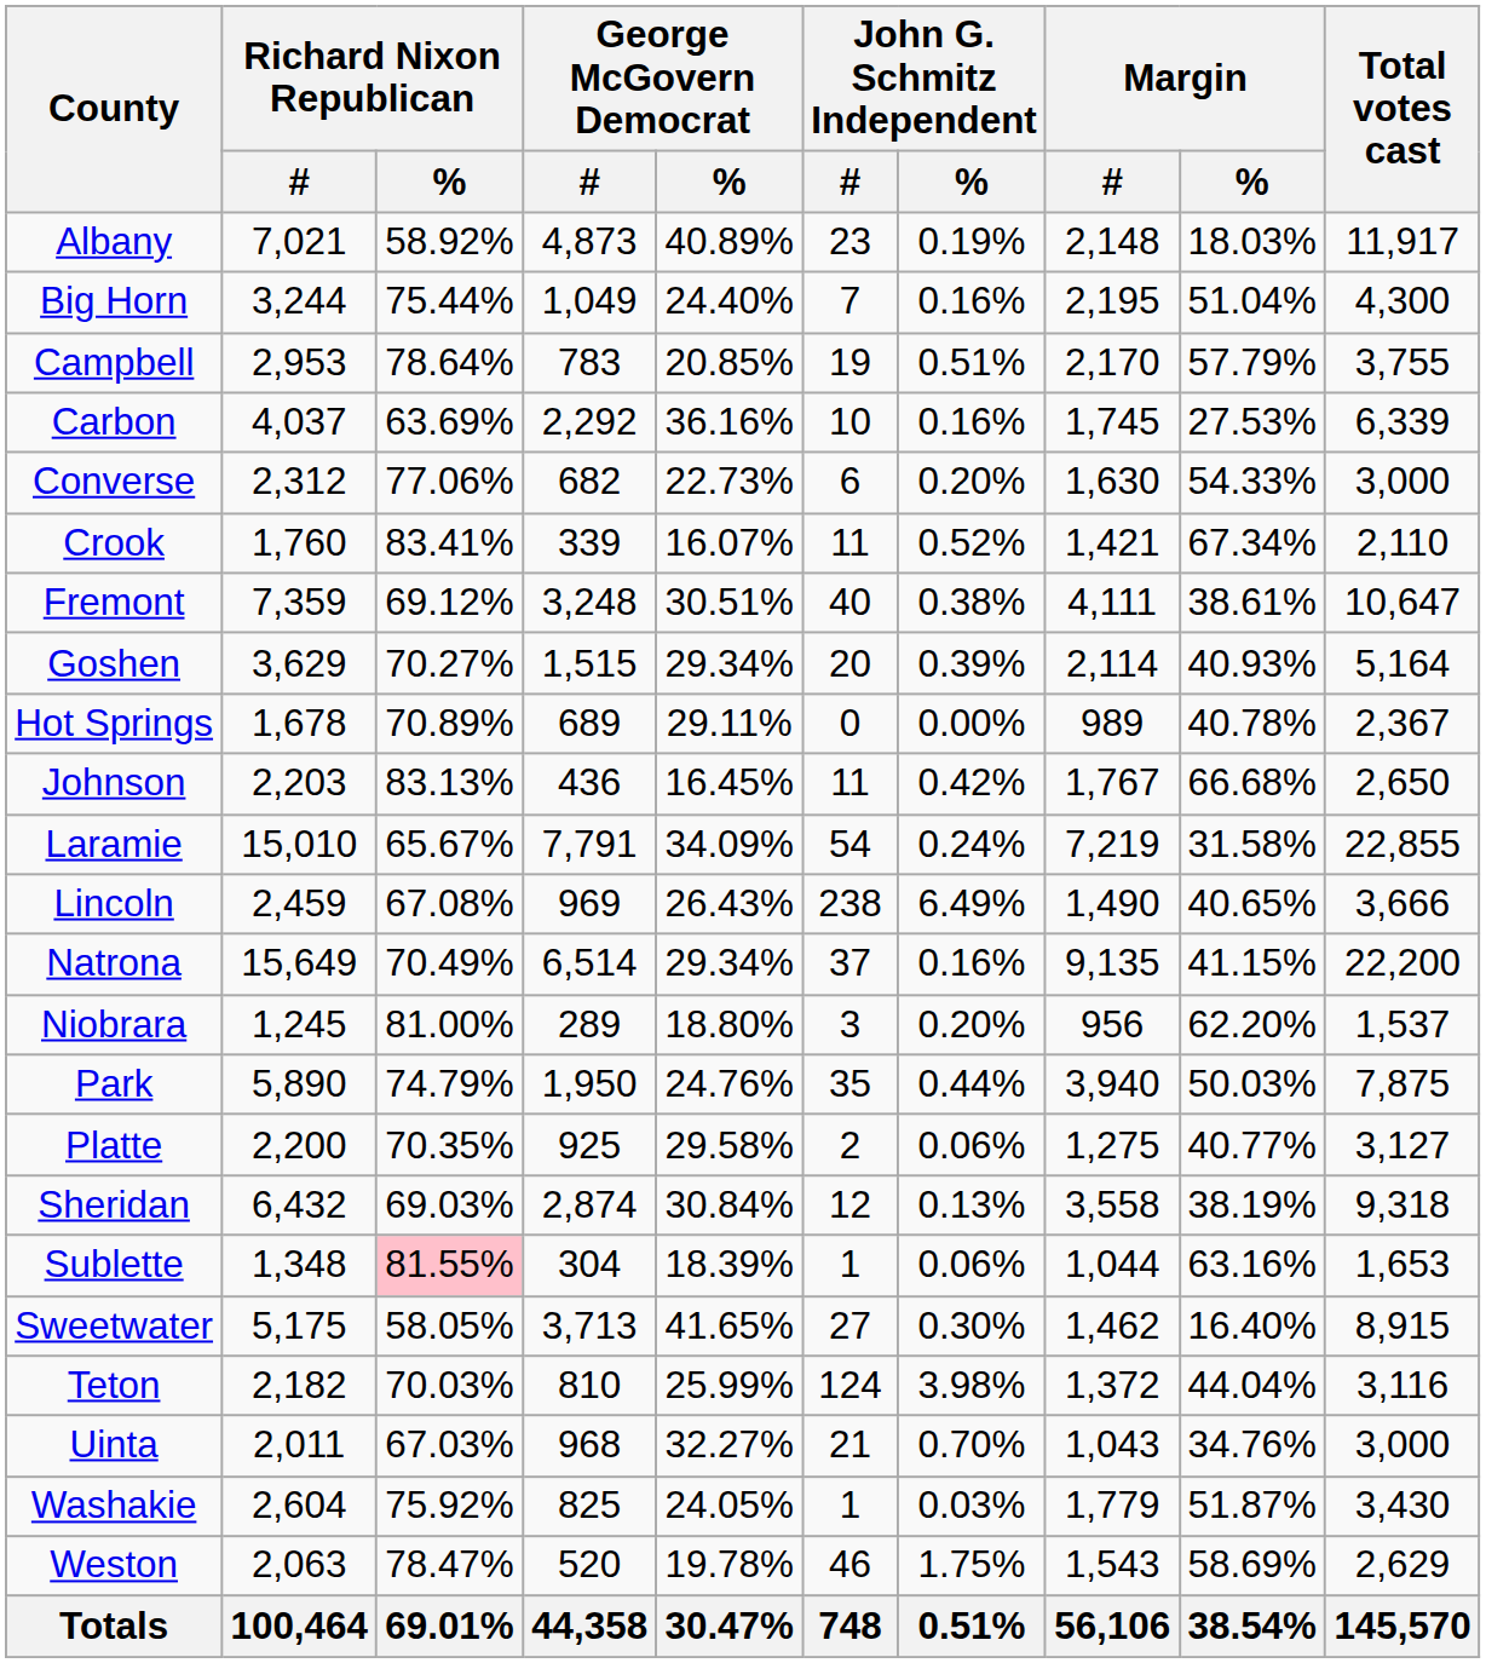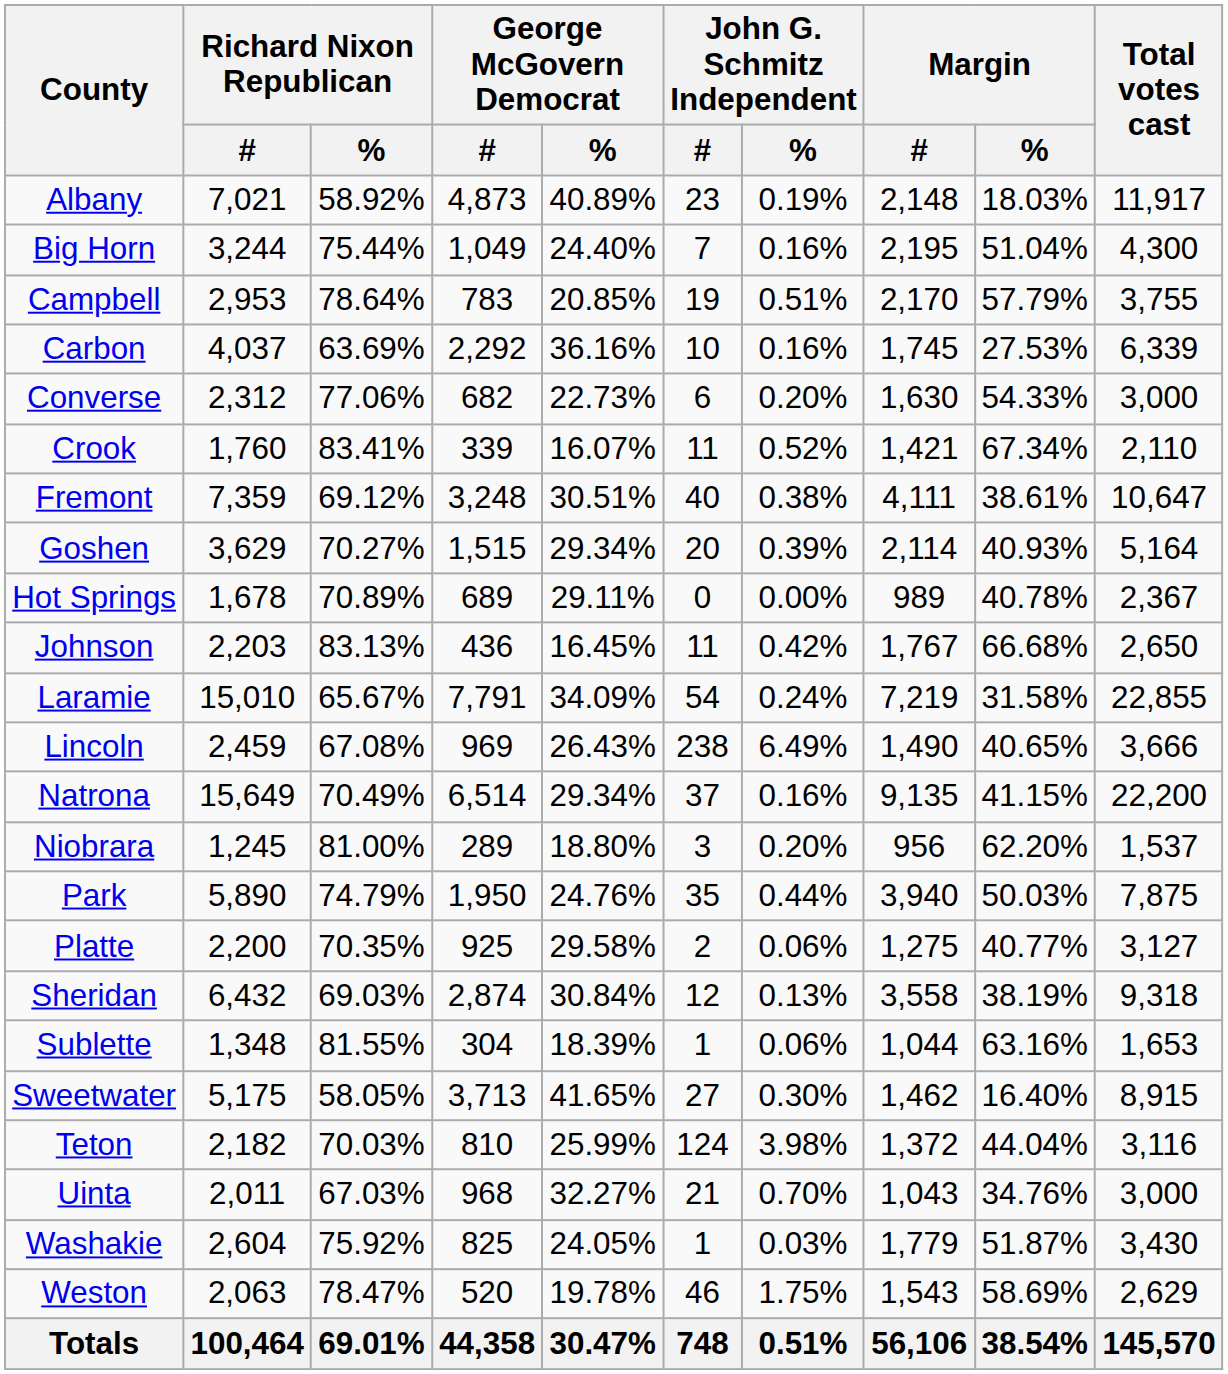Sublette | Richard Nixon Republican / %: pink background -> no background
